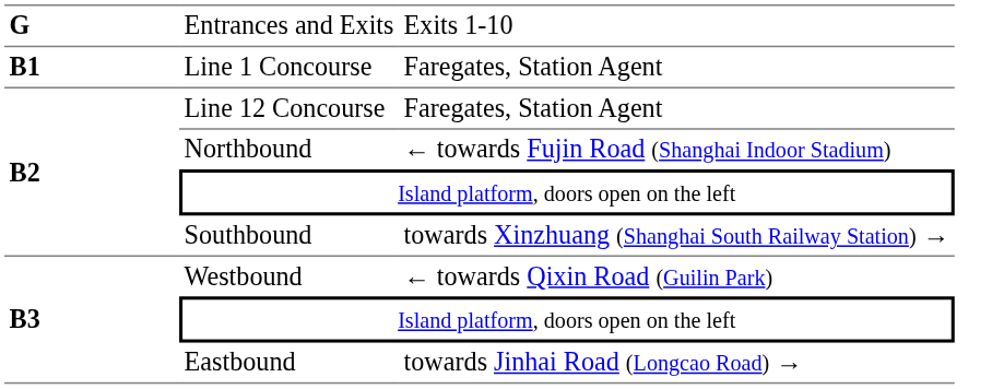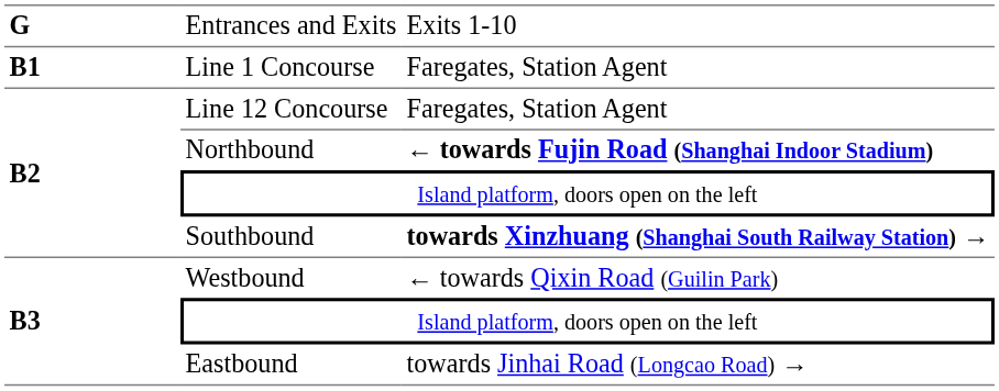Northbound | column 3: normal -> bold
Southbound | column 3: normal -> bold
